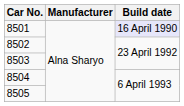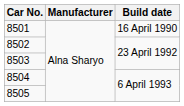8501 | Build date: lavender background -> no background
